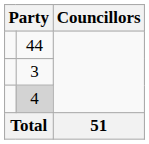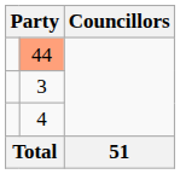44 | column 2: no background -> lightsalmon background
4 | column 2: lightgrey background -> no background
